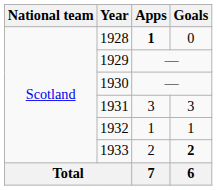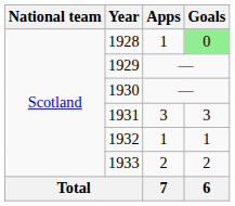1928 | Apps: bold -> normal
1928 | Goals: no background -> lightgreen background
1933 | Goals: bold -> normal
